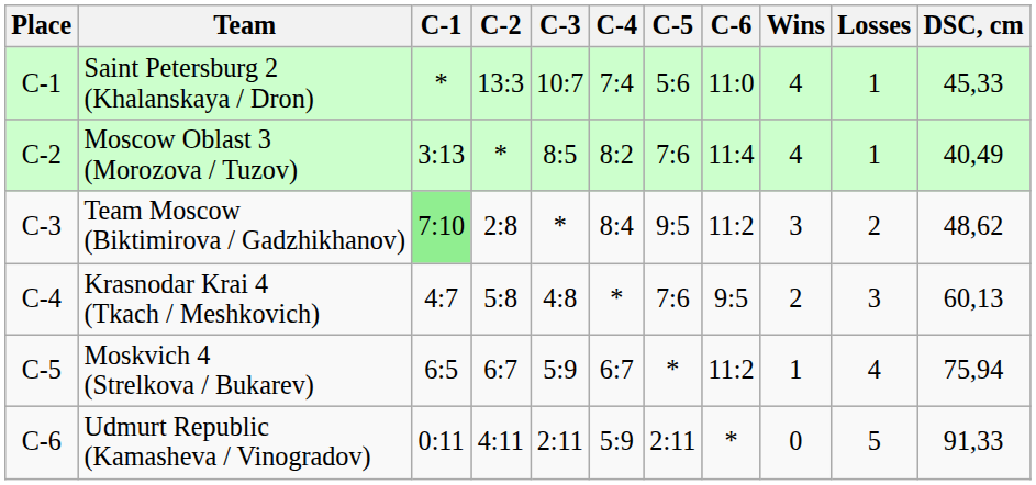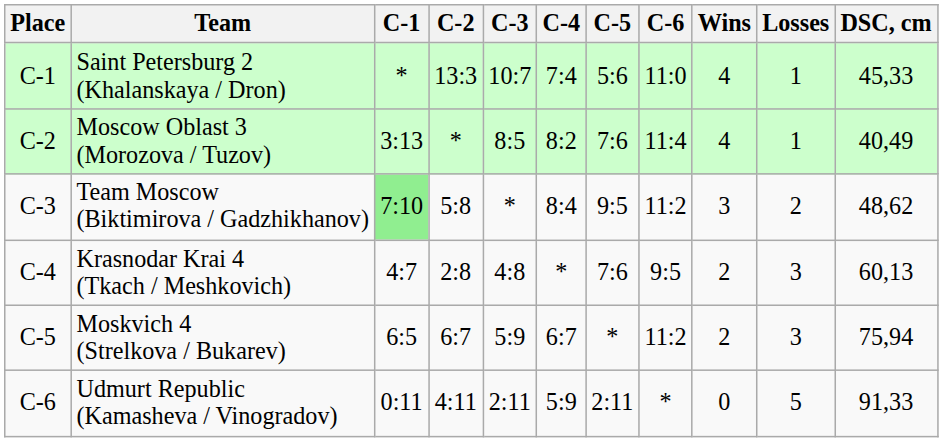Team Moscow (Biktimirova / Gadzhikhanov) | C-2: 2:8 -> 5:8
Krasnodar Krai 4 (Tkach / Meshkovich) | C-2: 5:8 -> 2:8
Moskvich 4 (Strelkova / Bukarev) | Wins: 1 -> 2
Moskvich 4 (Strelkova / Bukarev) | Losses: 4 -> 3
